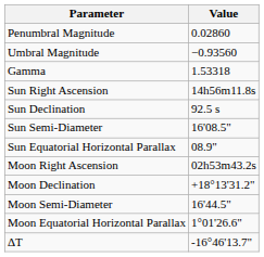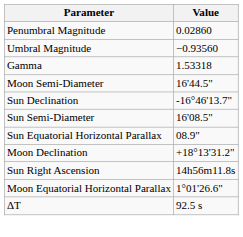rows swapped: Sun Right Ascension <-> Moon Semi-Diameter
Sun Declination | Value: 92.5 s -> -16°46'13.7"
- row: Moon Right Ascension | 02h53m43.2s
ΔT | Value: -16°46'13.7" -> 92.5 s
